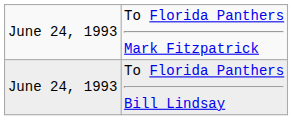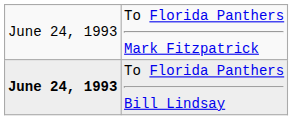row 2 | column 1: normal -> bold
